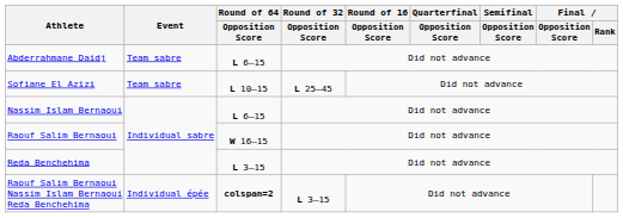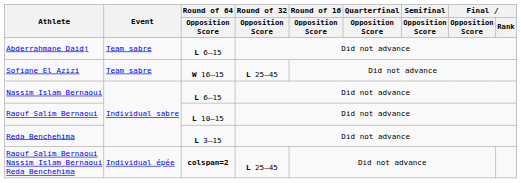Sofiane El Azizi | Round of 64 / Opposition Score: L 10–15 -> W 16–15
Raouf Salim Bernaoui | Round of 64 / Opposition Score: W 16–15 -> L 10–15
Raouf Salim Bernaoui Nassim Islam Bernaoui Reda Benchehima | Round of 32 / Opposition Score: L 3–15 -> L 25–45
